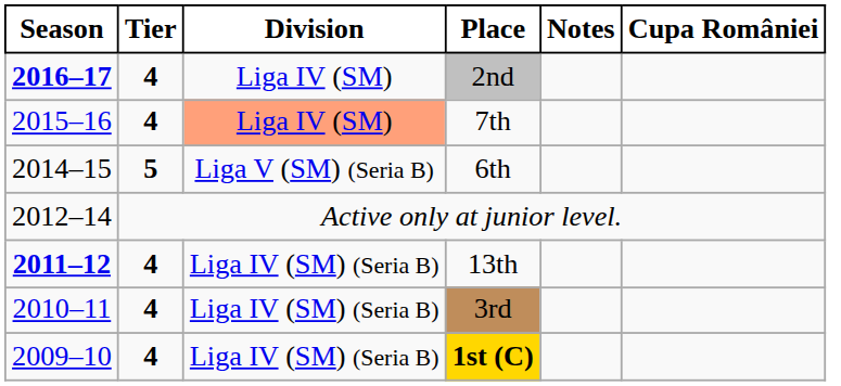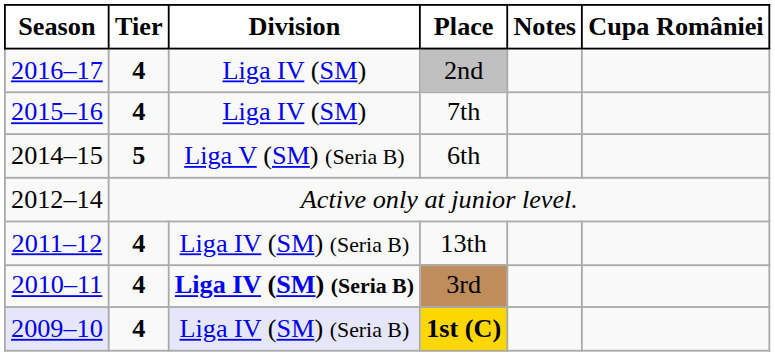2nd | Season: bold -> normal
7th | Division: lightsalmon background -> no background
13th | Season: bold -> normal
3rd | Division: normal -> bold
1st (C) | Season: no background -> lavender background
1st (C) | Division: no background -> lavender background
